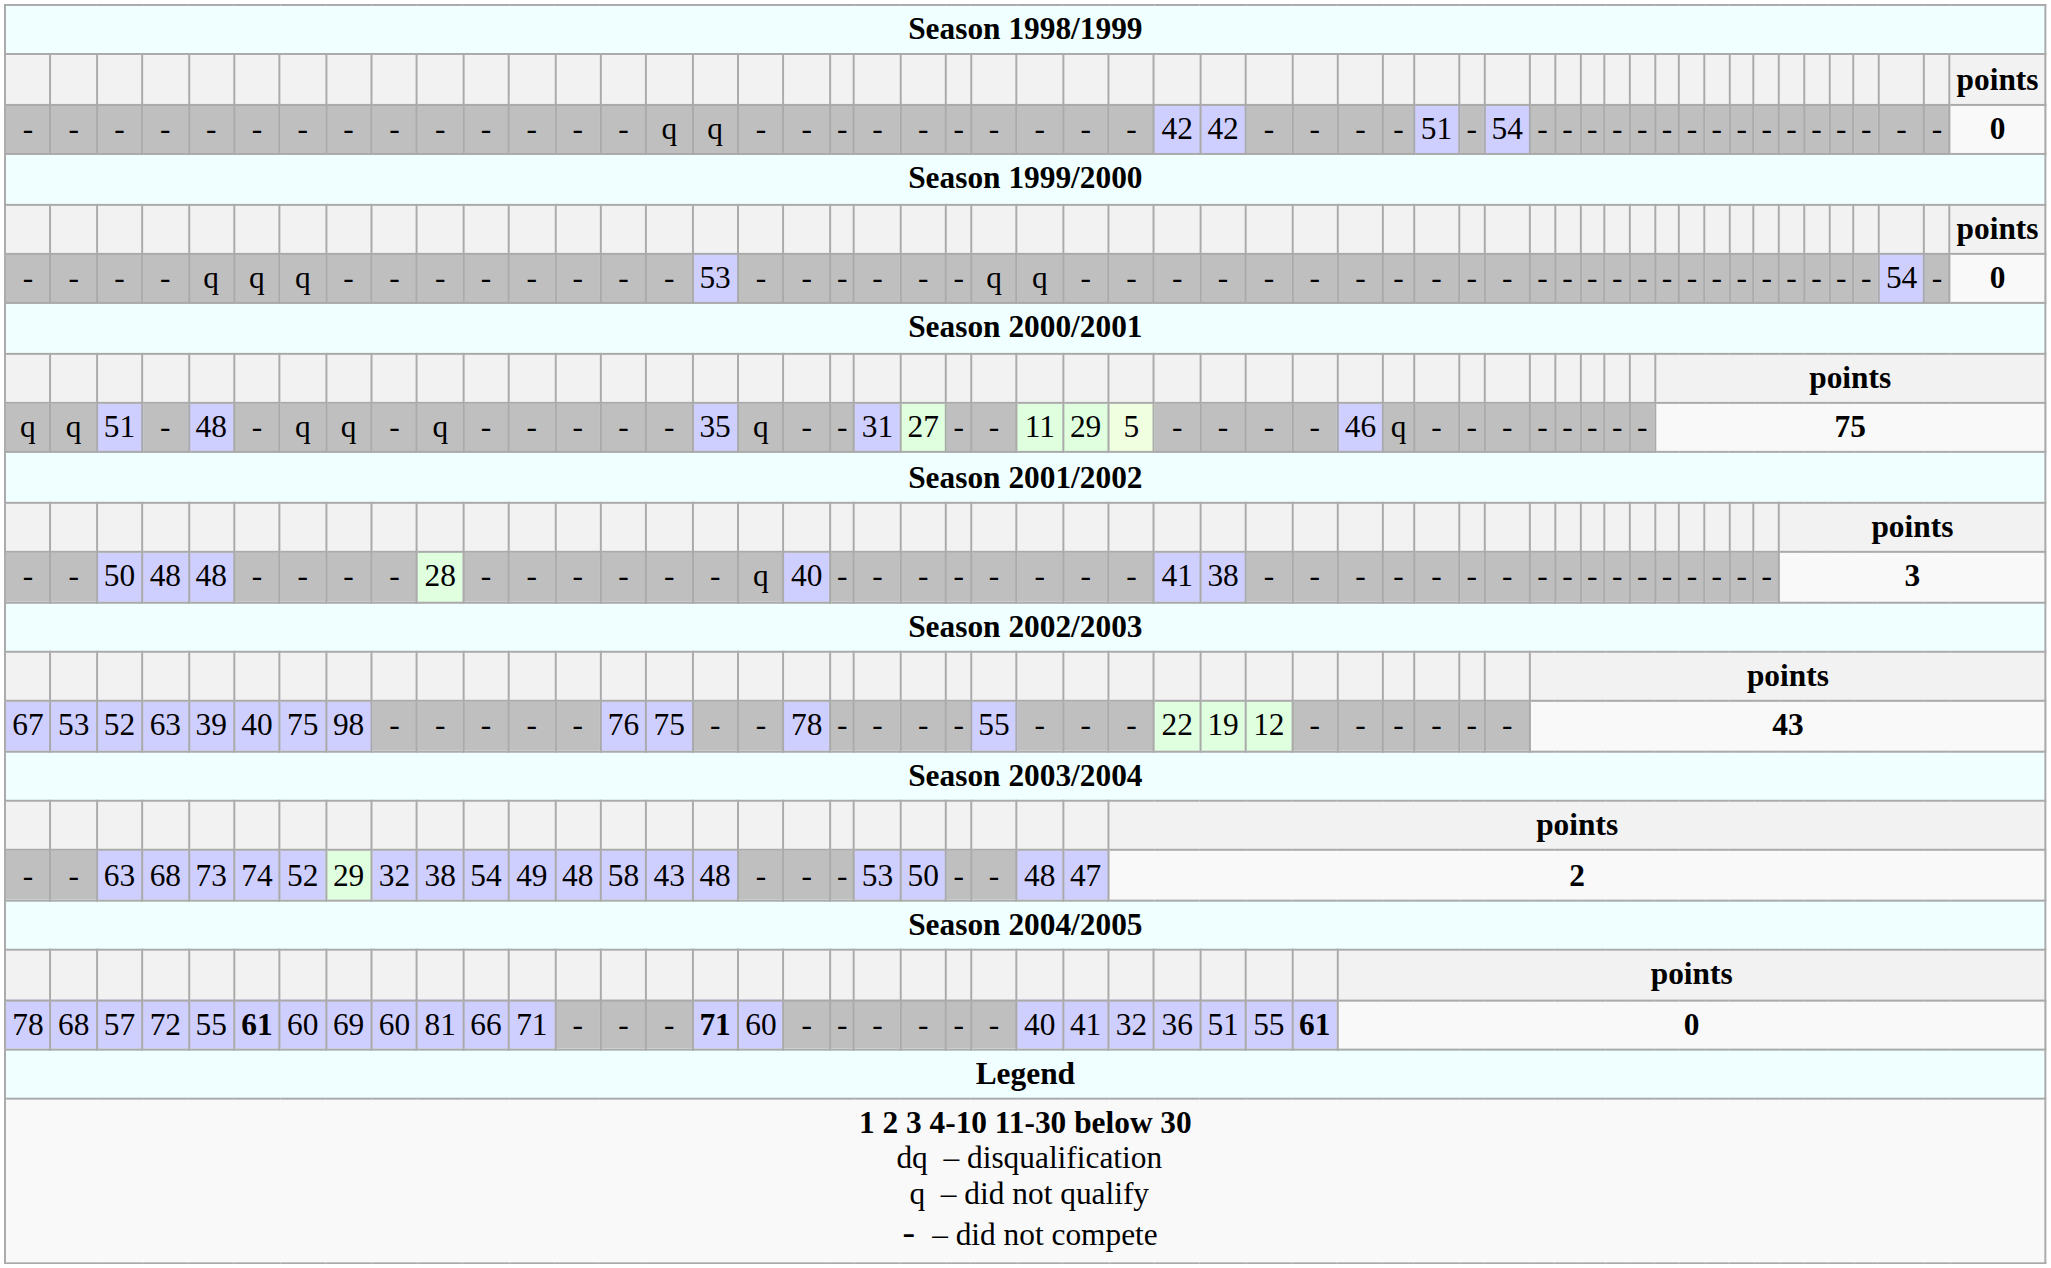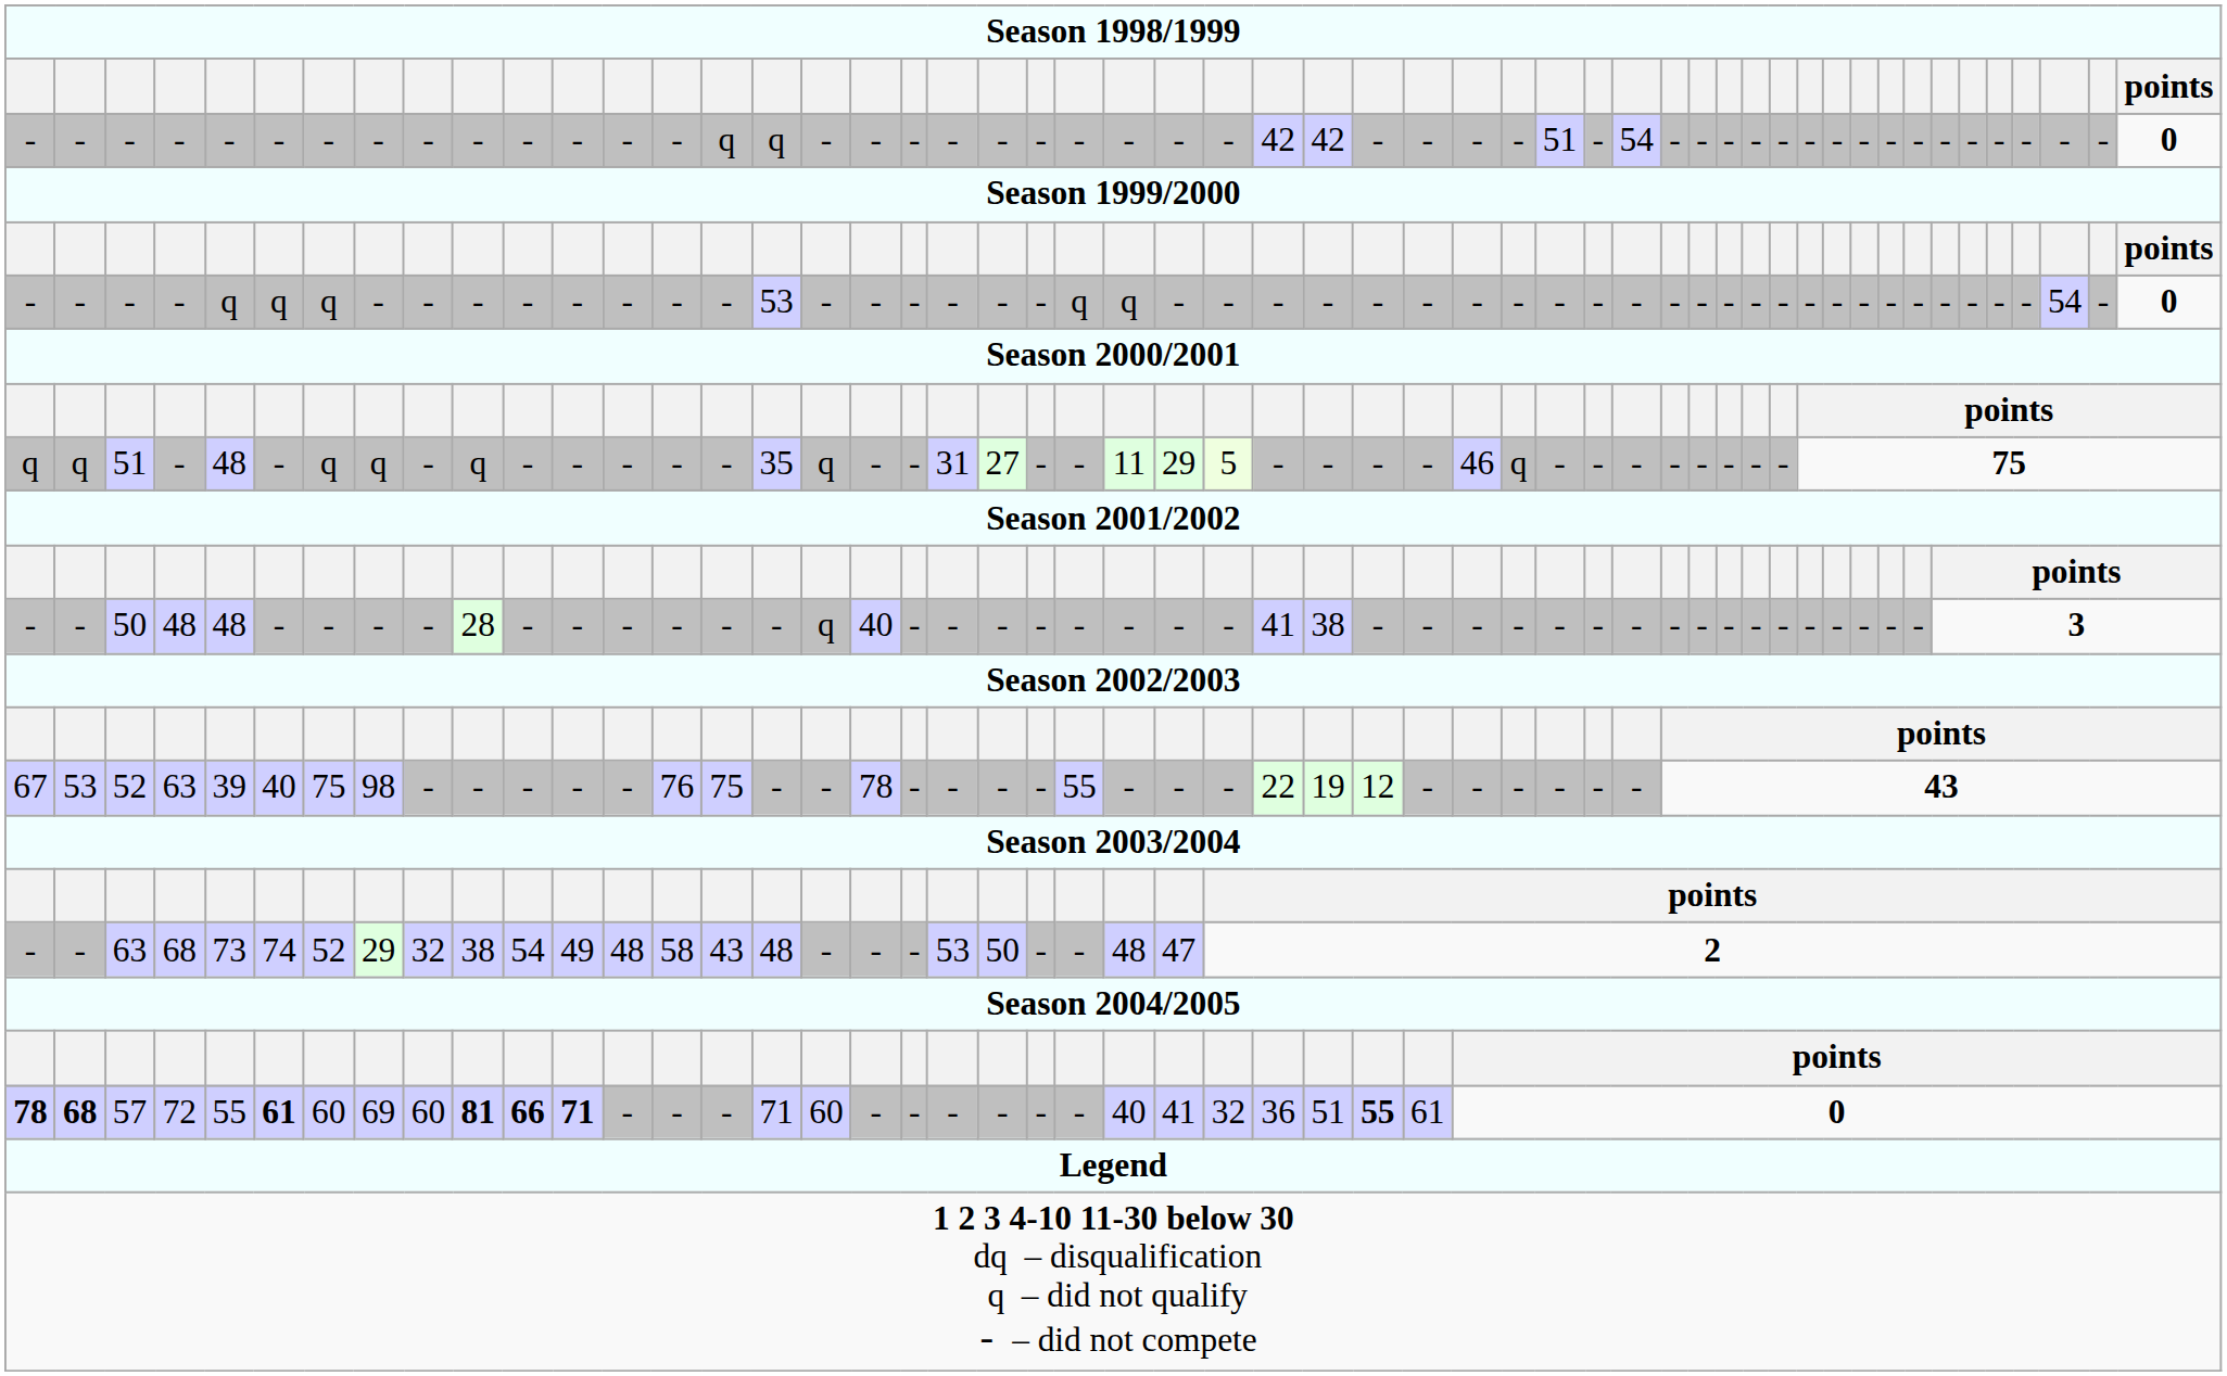57 | column 1: normal -> bold
57 | column 2: normal -> bold
57 | column 10: normal -> bold
57 | column 11: normal -> bold
57 | column 12: normal -> bold
57 | column 16: bold -> normal
57 | column 29: normal -> bold
57 | column 30: bold -> normal
